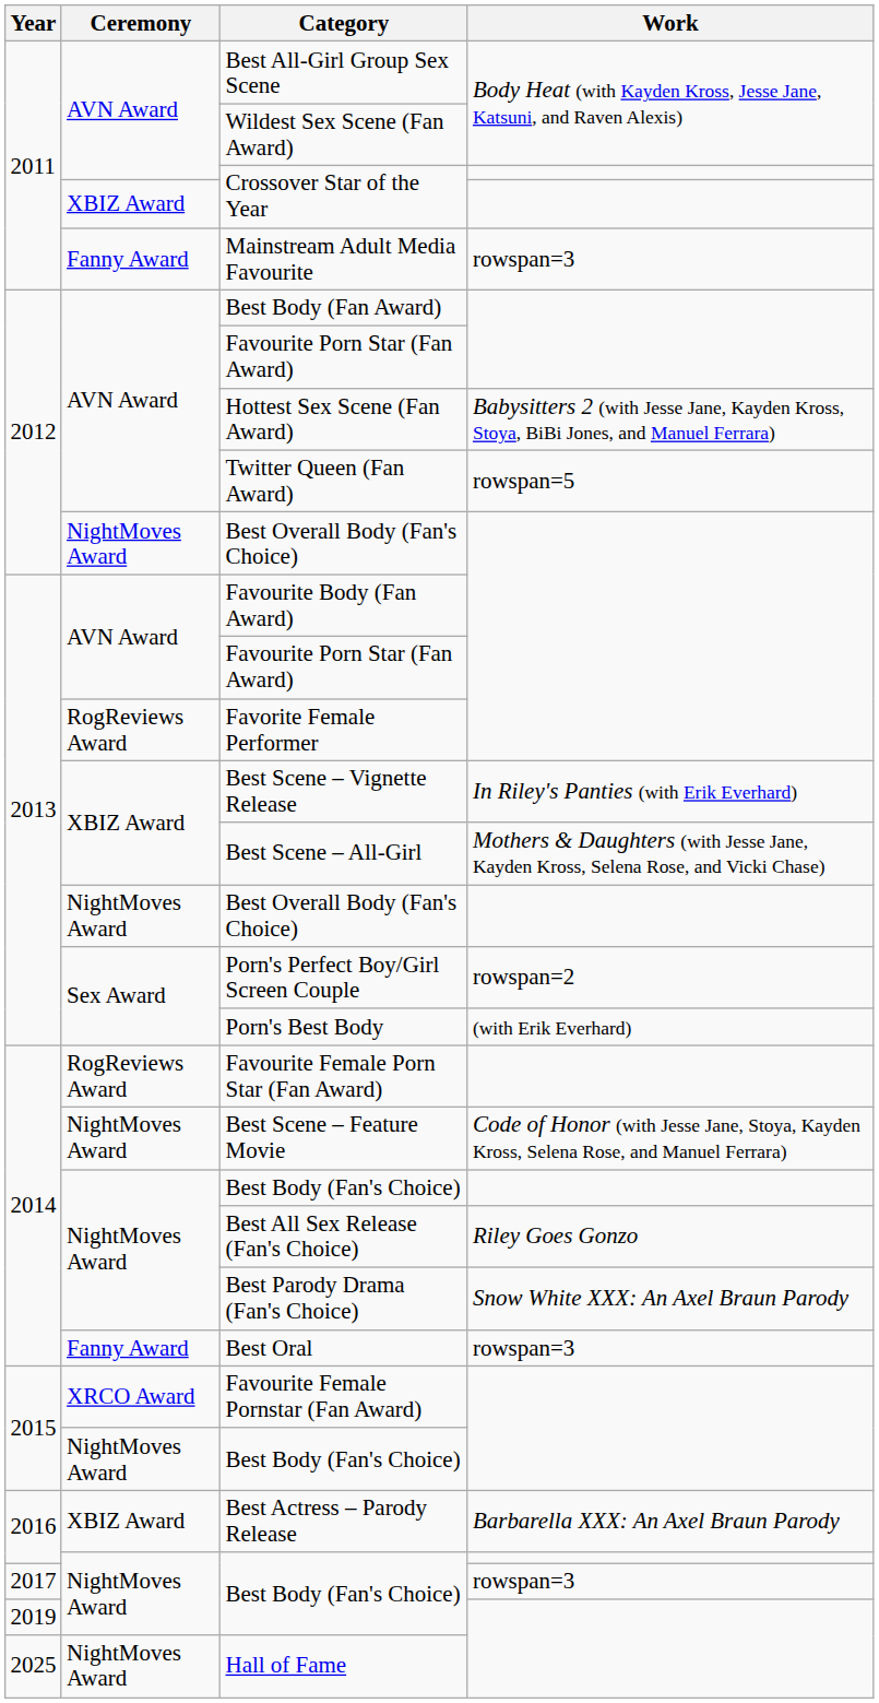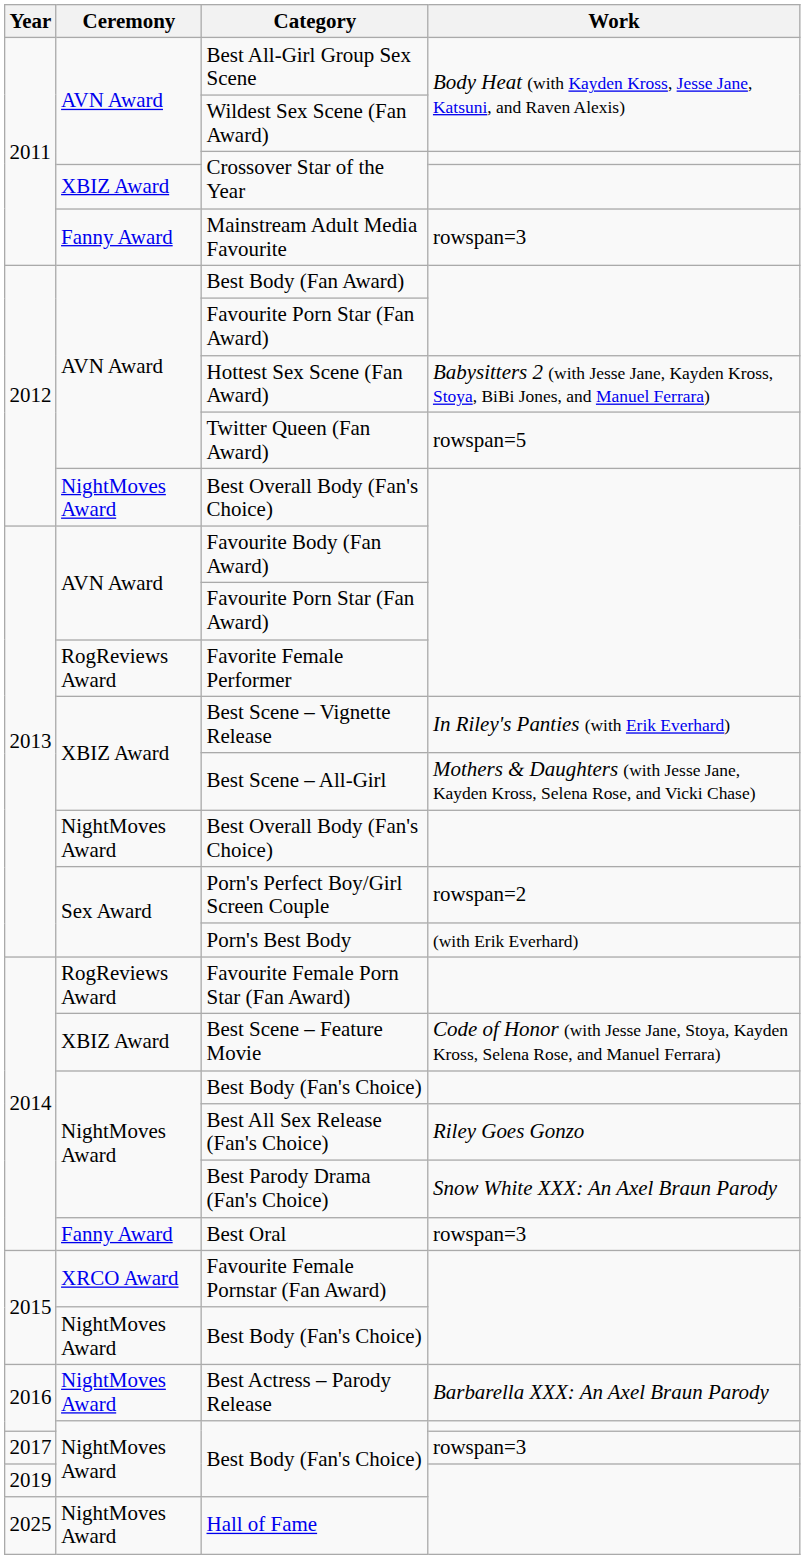Best Scene – Feature Movie | Ceremony: NightMoves Award -> XBIZ Award
Best Actress – Parody Release | Ceremony: XBIZ Award -> NightMoves Award
